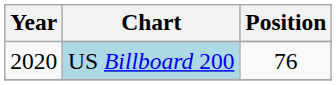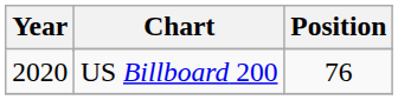US Billboard 200 | Chart: lightblue background -> no background
